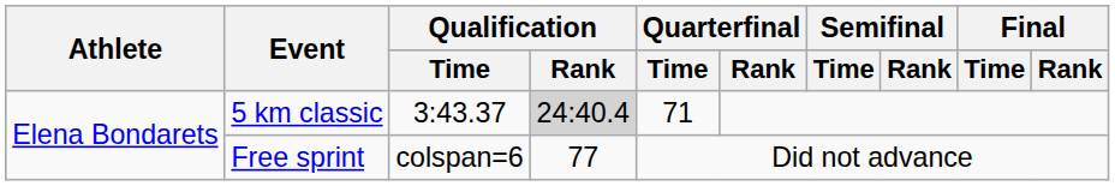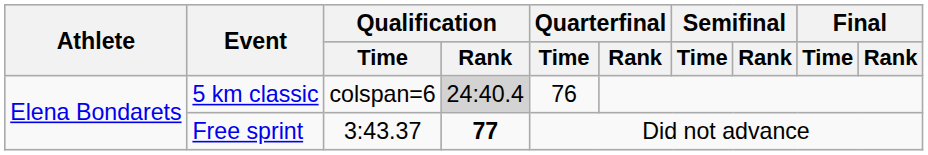5 km classic | Qualification / Time: 3:43.37 -> colspan=6
5 km classic | Quarterfinal / Time: 71 -> 76
Free sprint | Qualification / Time: colspan=6 -> 3:43.37
Free sprint | Qualification / Rank: normal -> bold
